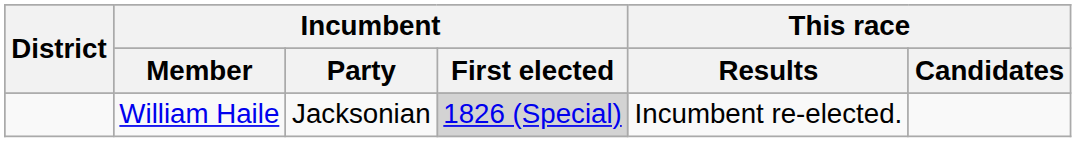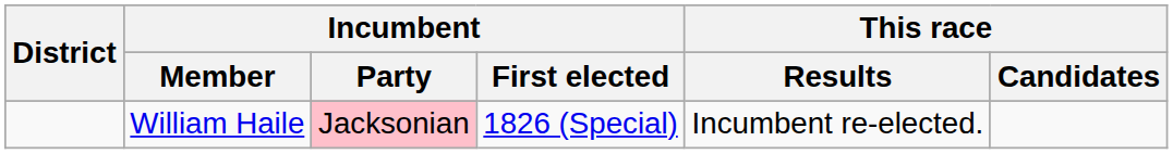William Haile | Incumbent / Party: no background -> pink background
William Haile | Incumbent / First elected: lightgrey background -> no background
